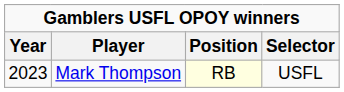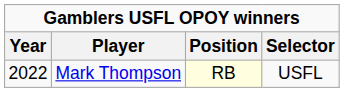Mark Thompson | Year: 2023 -> 2022
